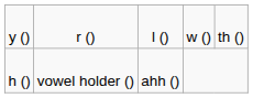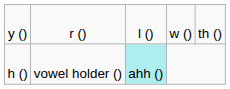vowel holder () | column 3: no background -> paleturquoise background
